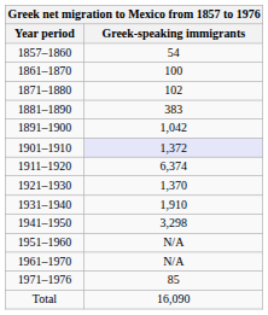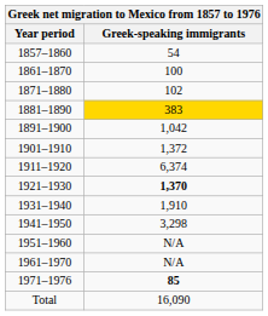1881–1890 | Greek-speaking immigrants: no background -> gold background
1901–1910 | Greek-speaking immigrants: lavender background -> no background
1921–1930 | Greek-speaking immigrants: normal -> bold
1971–1976 | Greek-speaking immigrants: normal -> bold
